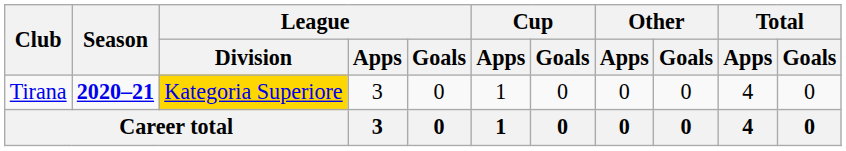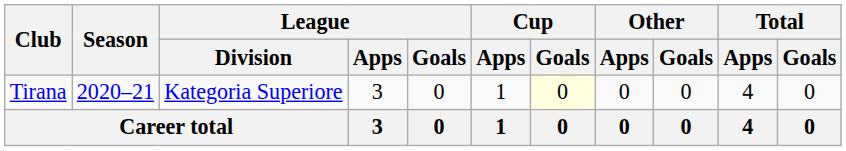Tirana | Season: bold -> normal
Tirana | League / Division: gold background -> no background
Tirana | Cup / Goals: no background -> lightyellow background
